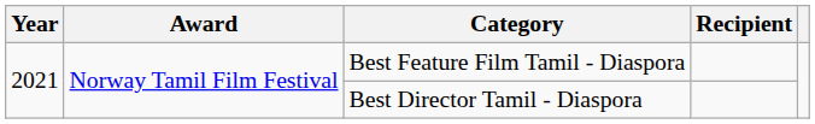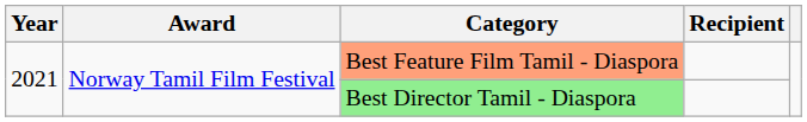Best Feature Film Tamil - Diaspora | Category: no background -> lightsalmon background
Best Director Tamil - Diaspora | Category: no background -> lightgreen background
